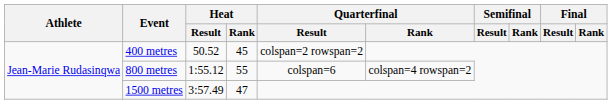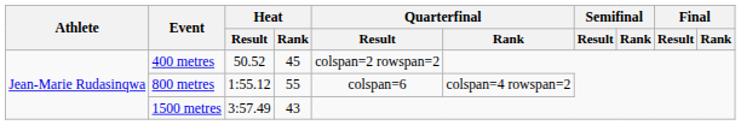1500 metres | Heat / Rank: 47 -> 43
